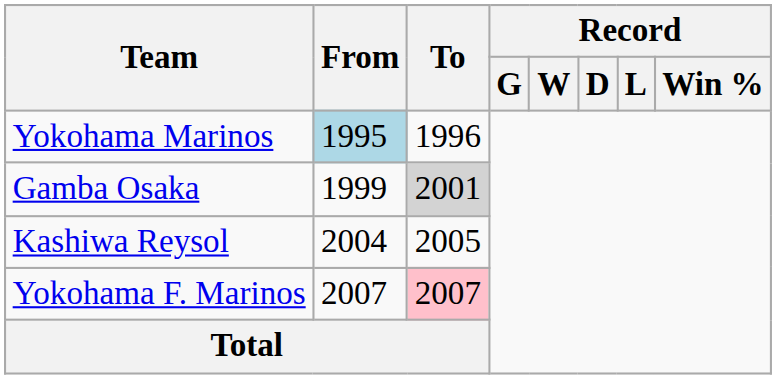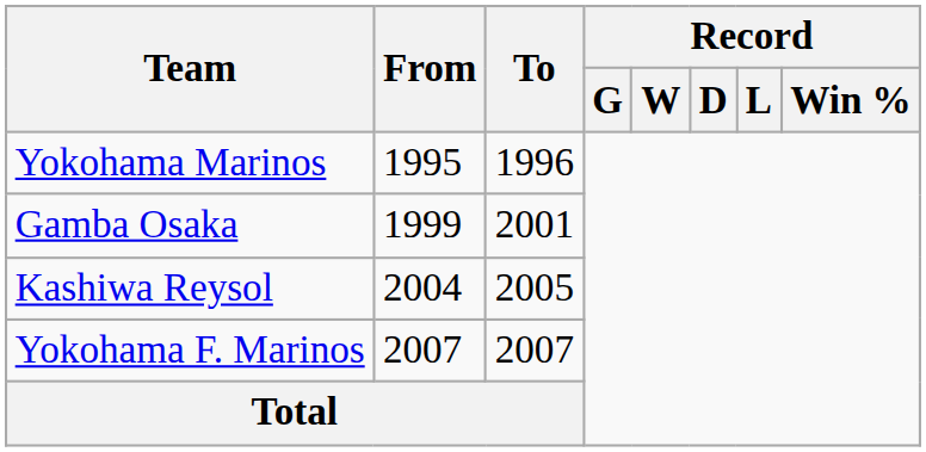Yokohama Marinos | From: lightblue background -> no background
Gamba Osaka | To: lightgrey background -> no background
Yokohama F. Marinos | To: pink background -> no background
